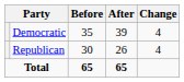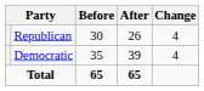rows swapped: Democratic <-> Republican
